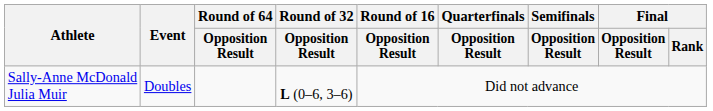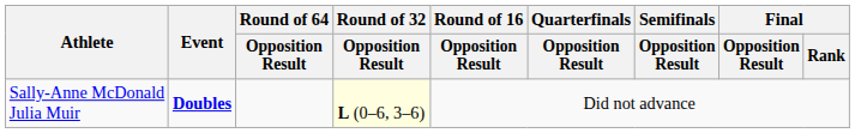Sally-Anne McDonald Julia Muir | Event: normal -> bold
Sally-Anne McDonald Julia Muir | Round of 32 / Opposition Result: no background -> lightyellow background
